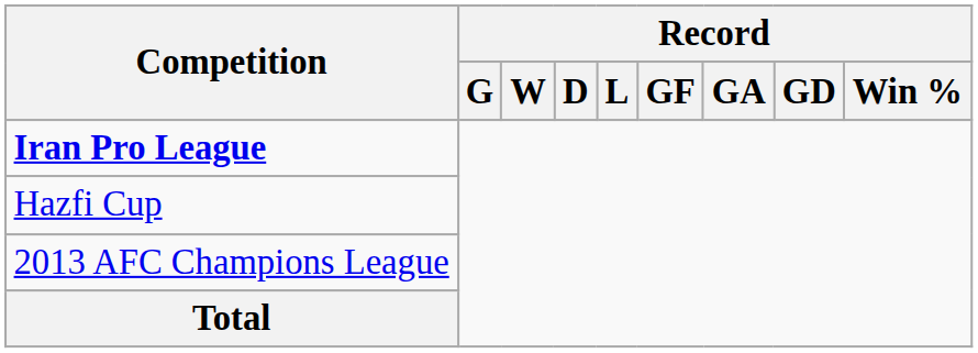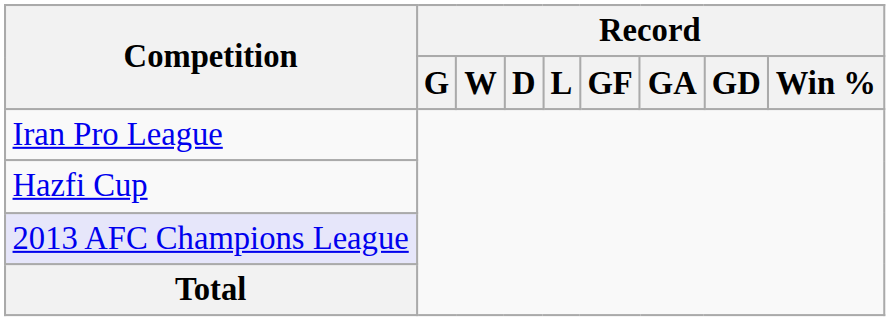Iran Pro League | Competition: bold -> normal
2013 AFC Champions League | Competition: no background -> lavender background
